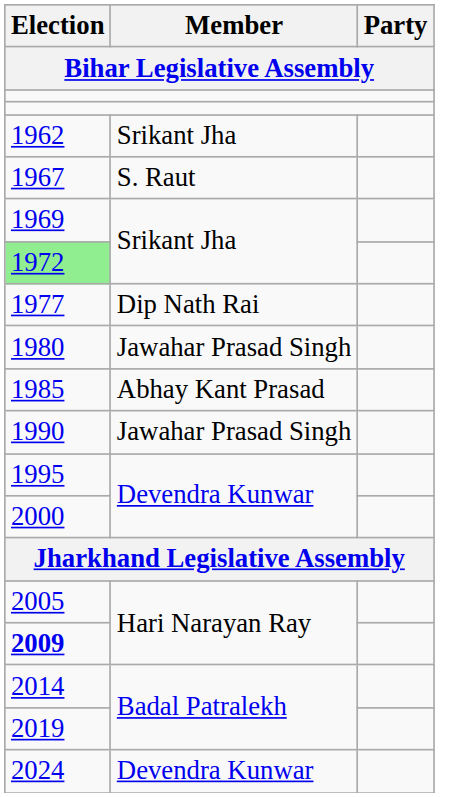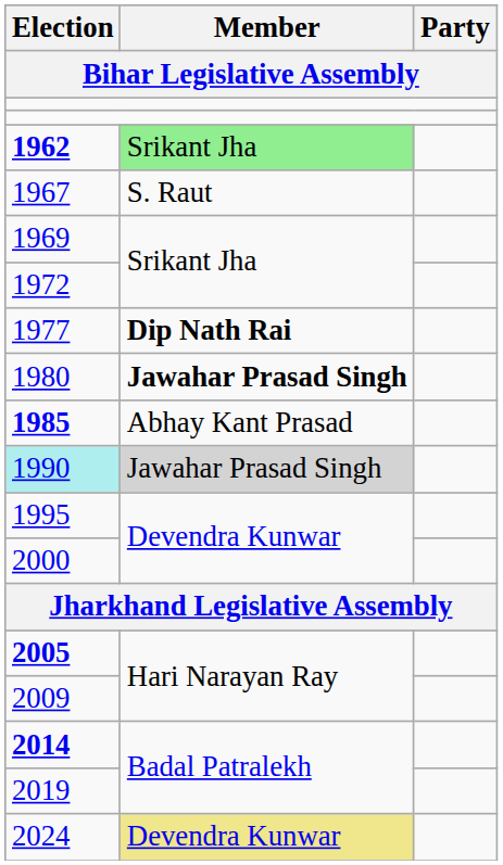1962 | Election: normal -> bold
1962 | Member: no background -> lightgreen background
1972 | Election: lightgreen background -> no background
1977 | Member: normal -> bold
1980 | Member: normal -> bold
1985 | Election: normal -> bold
1990 | Election: no background -> paleturquoise background
1990 | Member: no background -> lightgrey background
2005 | Election: normal -> bold
2009 | Election: bold -> normal
2014 | Election: normal -> bold
2024 | Member: no background -> khaki background
